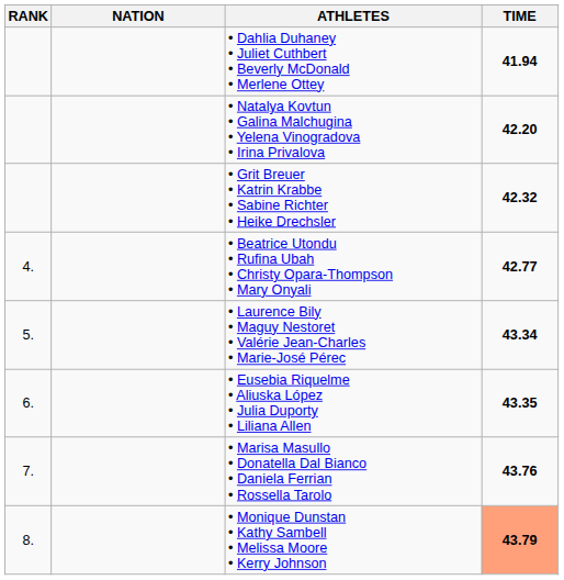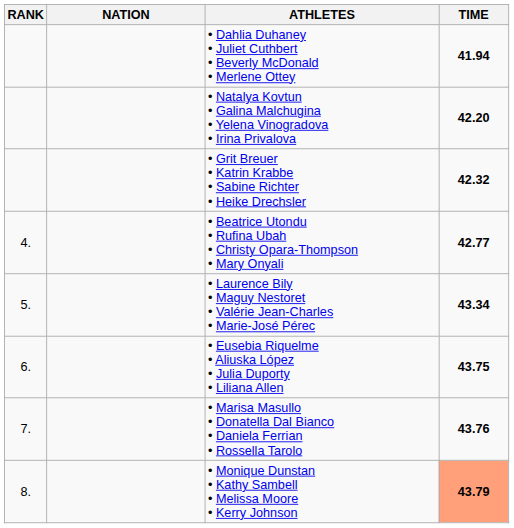row 7 | TIME: 43.35 -> 43.75
